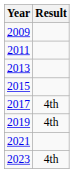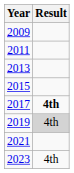2017 | Result: normal -> bold
2019 | Result: no background -> lightgrey background
